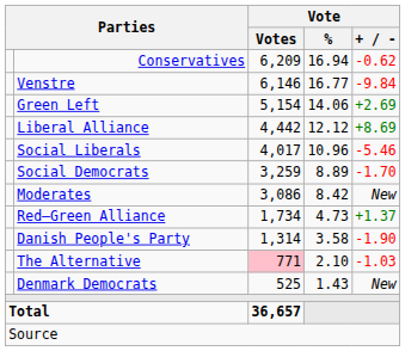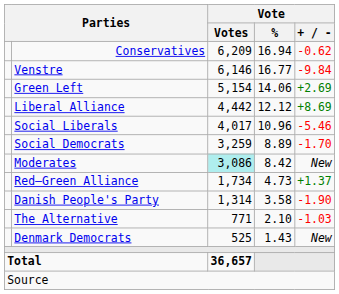Moderates | Vote / Votes: no background -> paleturquoise background
The Alternative | Vote / Votes: pink background -> no background
